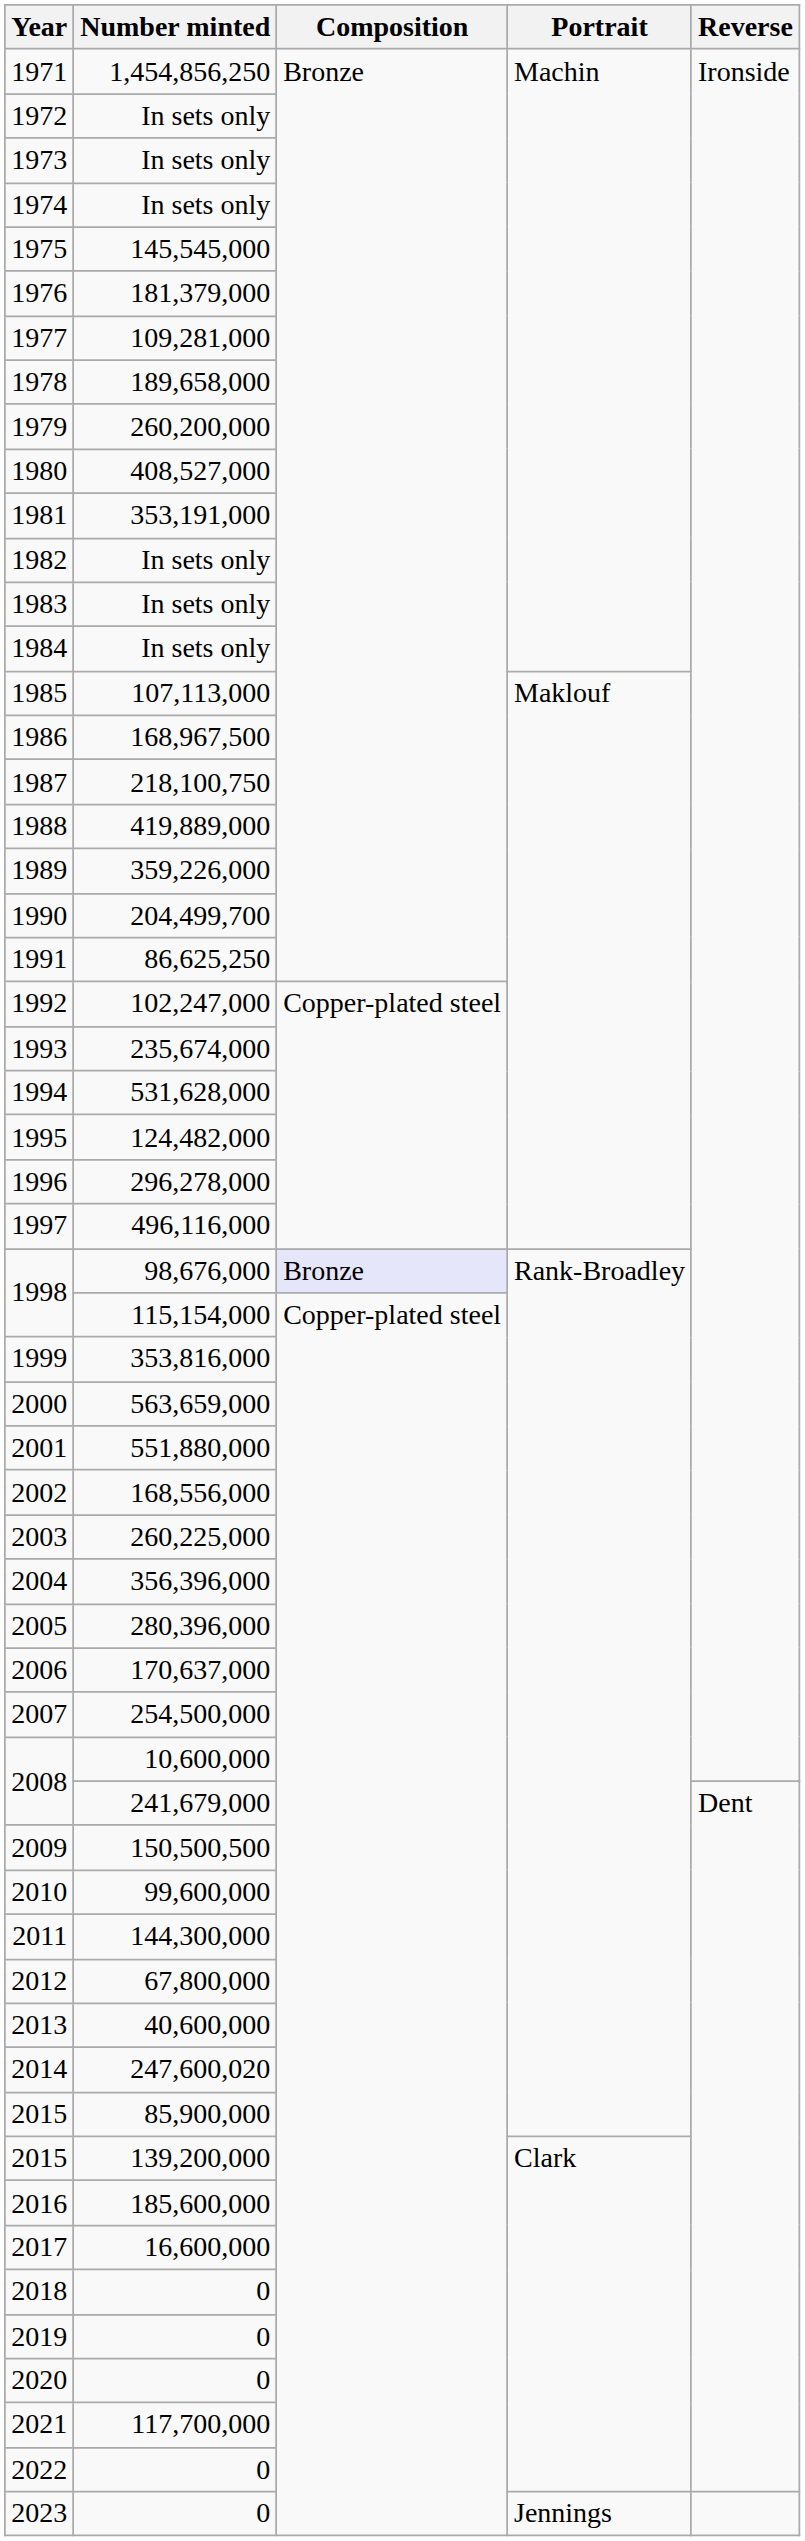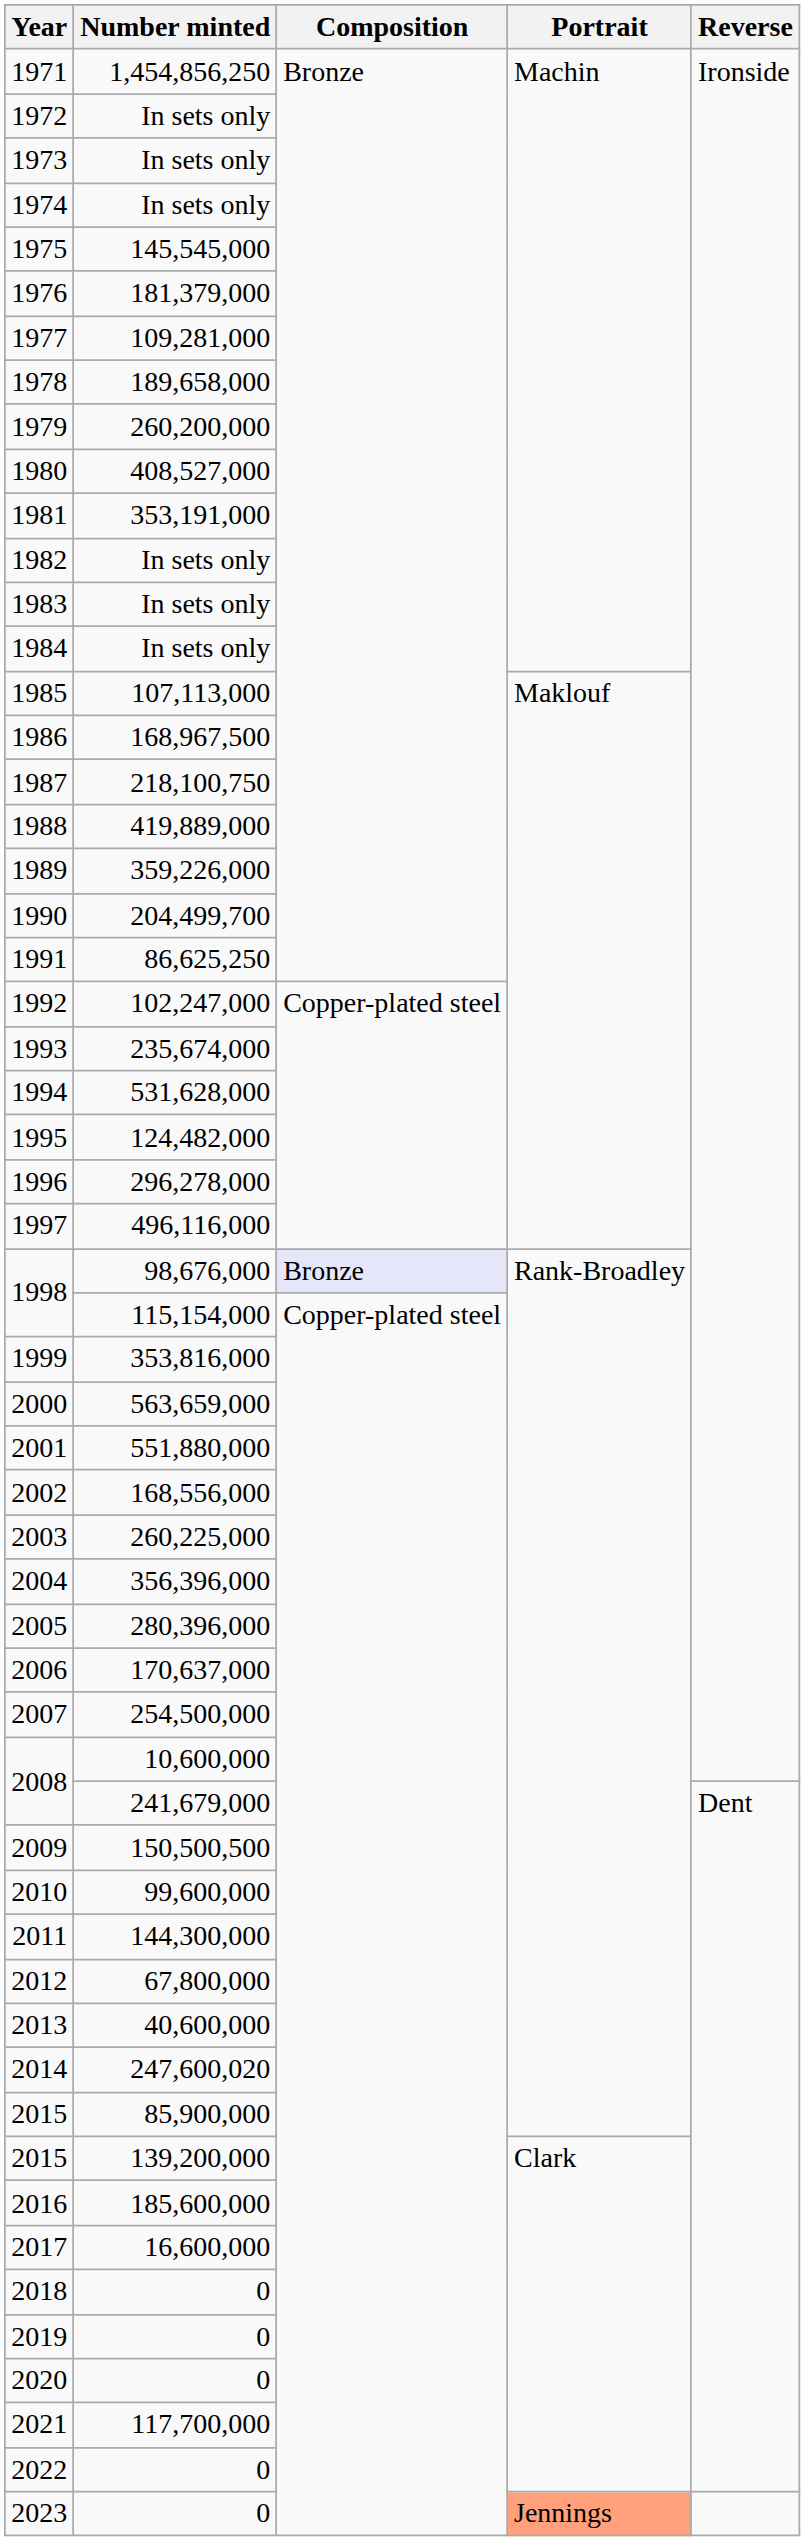2023 | Portrait: no background -> lightsalmon background
